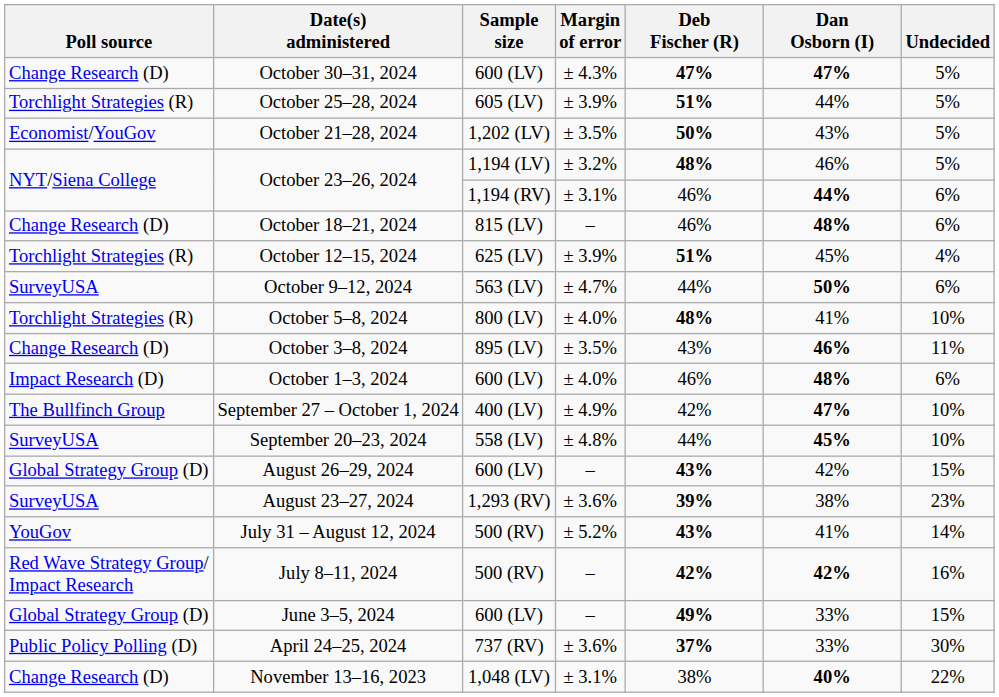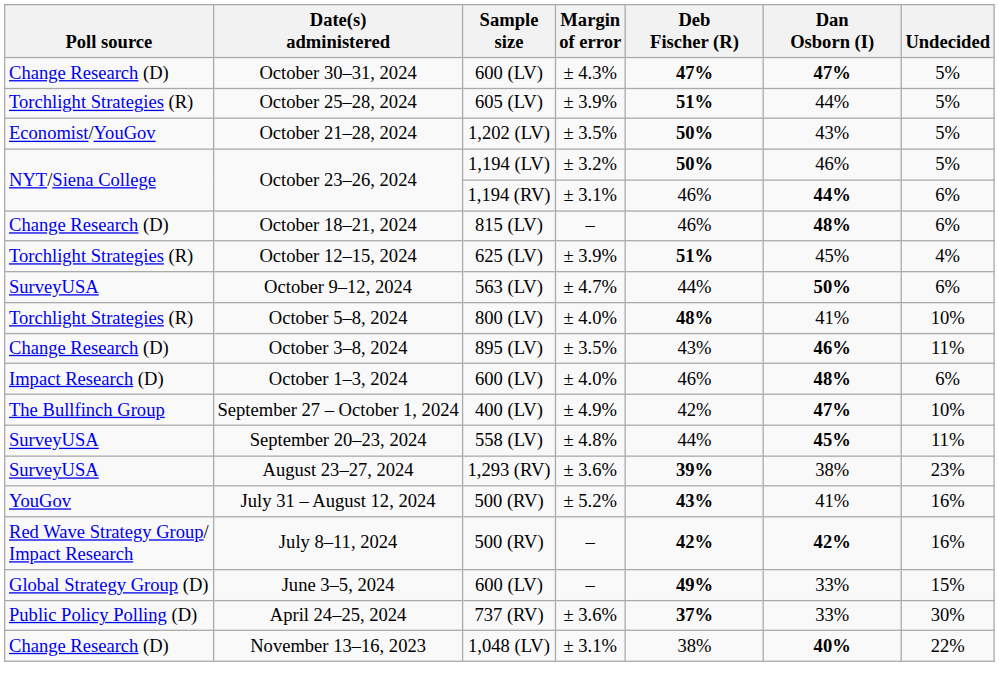October 23–26, 2024 / 1,194 (LV) | Deb Fischer (R): 48% -> 50%
September 20–23, 2024 | Undecided: 10% -> 11%
- row: Global Strategy Group (D) | August 26–29, 2024 | 600 (LV) | – | 43% | 42% | 15%
July 31 – August 12, 2024 | Undecided: 14% -> 16%
